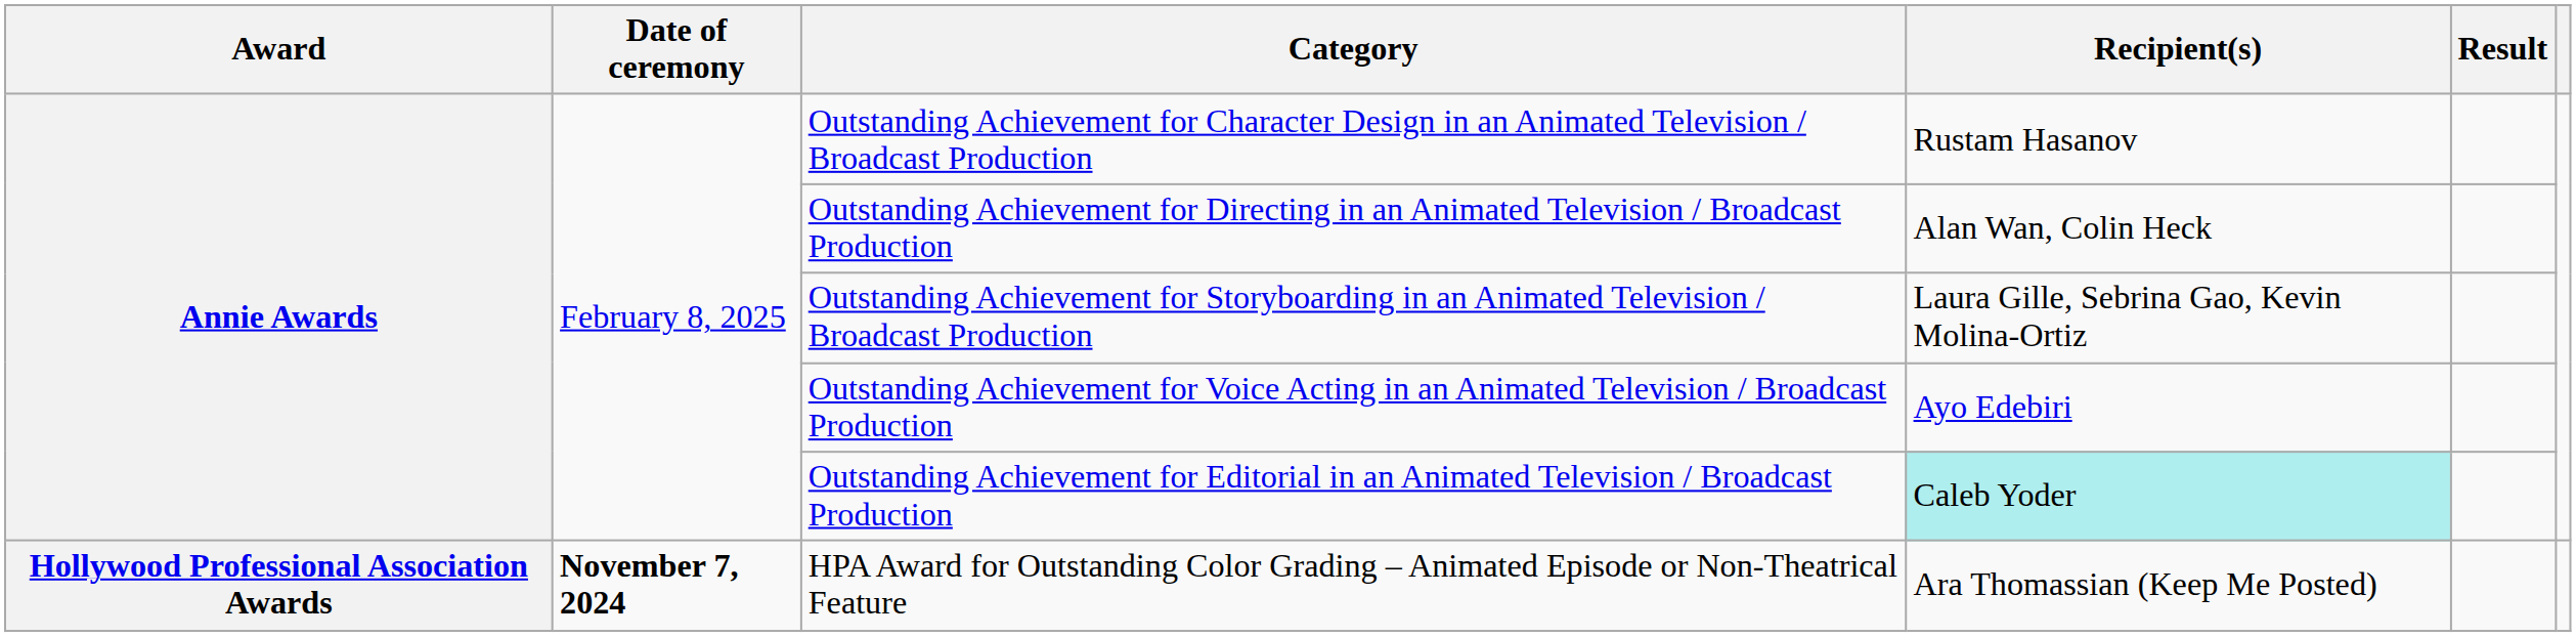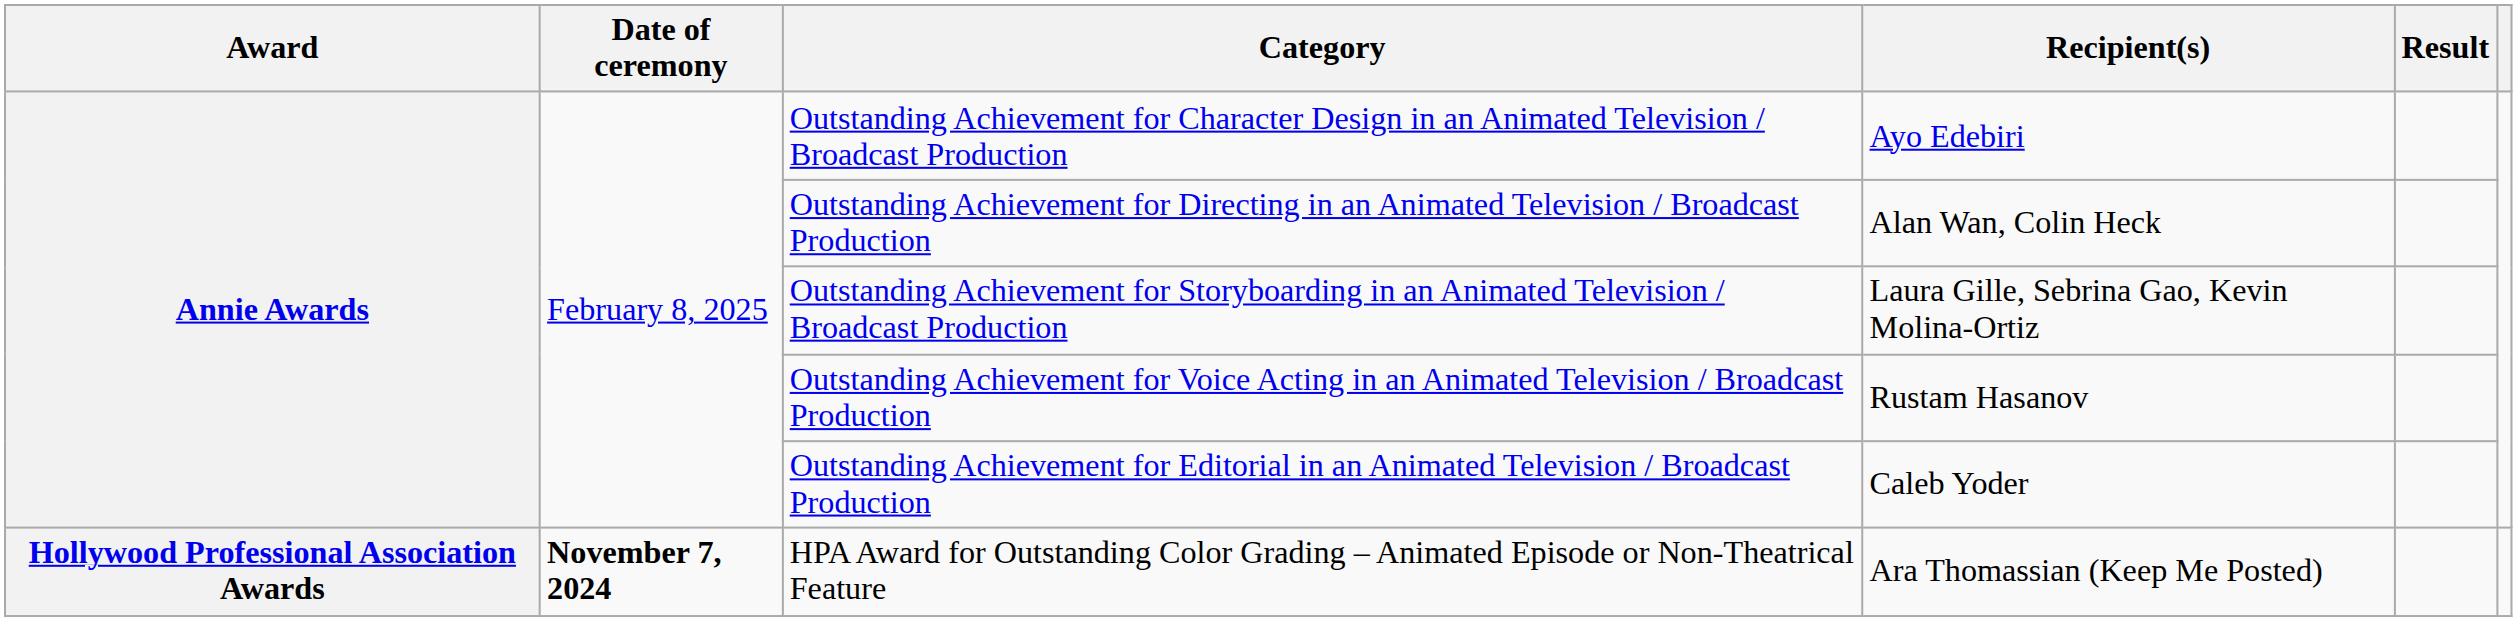row 2 | Recipient(s): Rustam Hasanov -> Ayo Edebiri
row 5 | Recipient(s): Ayo Edebiri -> Rustam Hasanov
row 6 | Recipient(s): paleturquoise background -> no background
